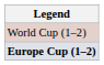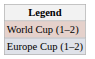row 3 | column 1: bold -> normal
